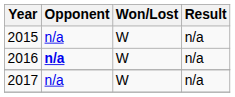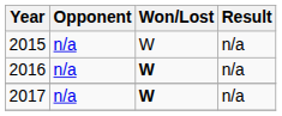2016 | Opponent: bold -> normal
2016 | Won/Lost: normal -> bold
2017 | Won/Lost: normal -> bold
